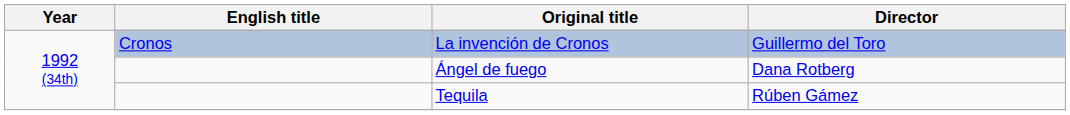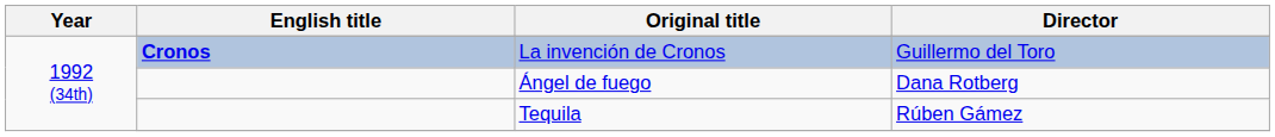La invención de Cronos | English title: normal -> bold
